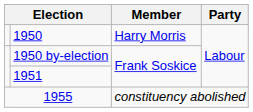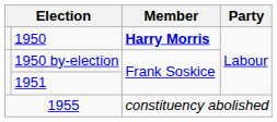1950 | Member: normal -> bold
